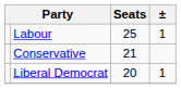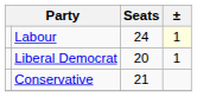Labour | Seats: 25 -> 24
Labour | ±: no background -> lightyellow background
rows swapped: Conservative <-> Liberal Democrat
